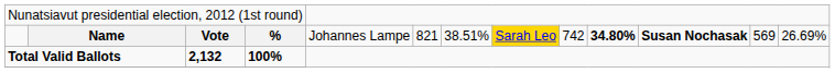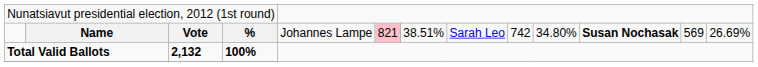row 2 | column 6: no background -> pink background
row 2 | column 8: gold background -> no background
row 2 | column 10: bold -> normal
